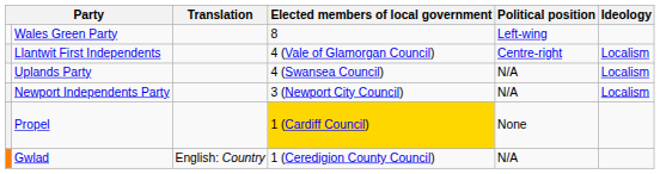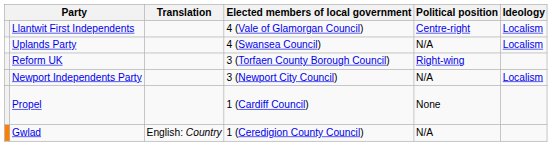- row: Wales Green Party | 8 | Left-wing
+ row: Reform UK | 3 (Torfaen County Borough Council) | Right-wing
Propel | Elected members of local government: gold background -> no background
